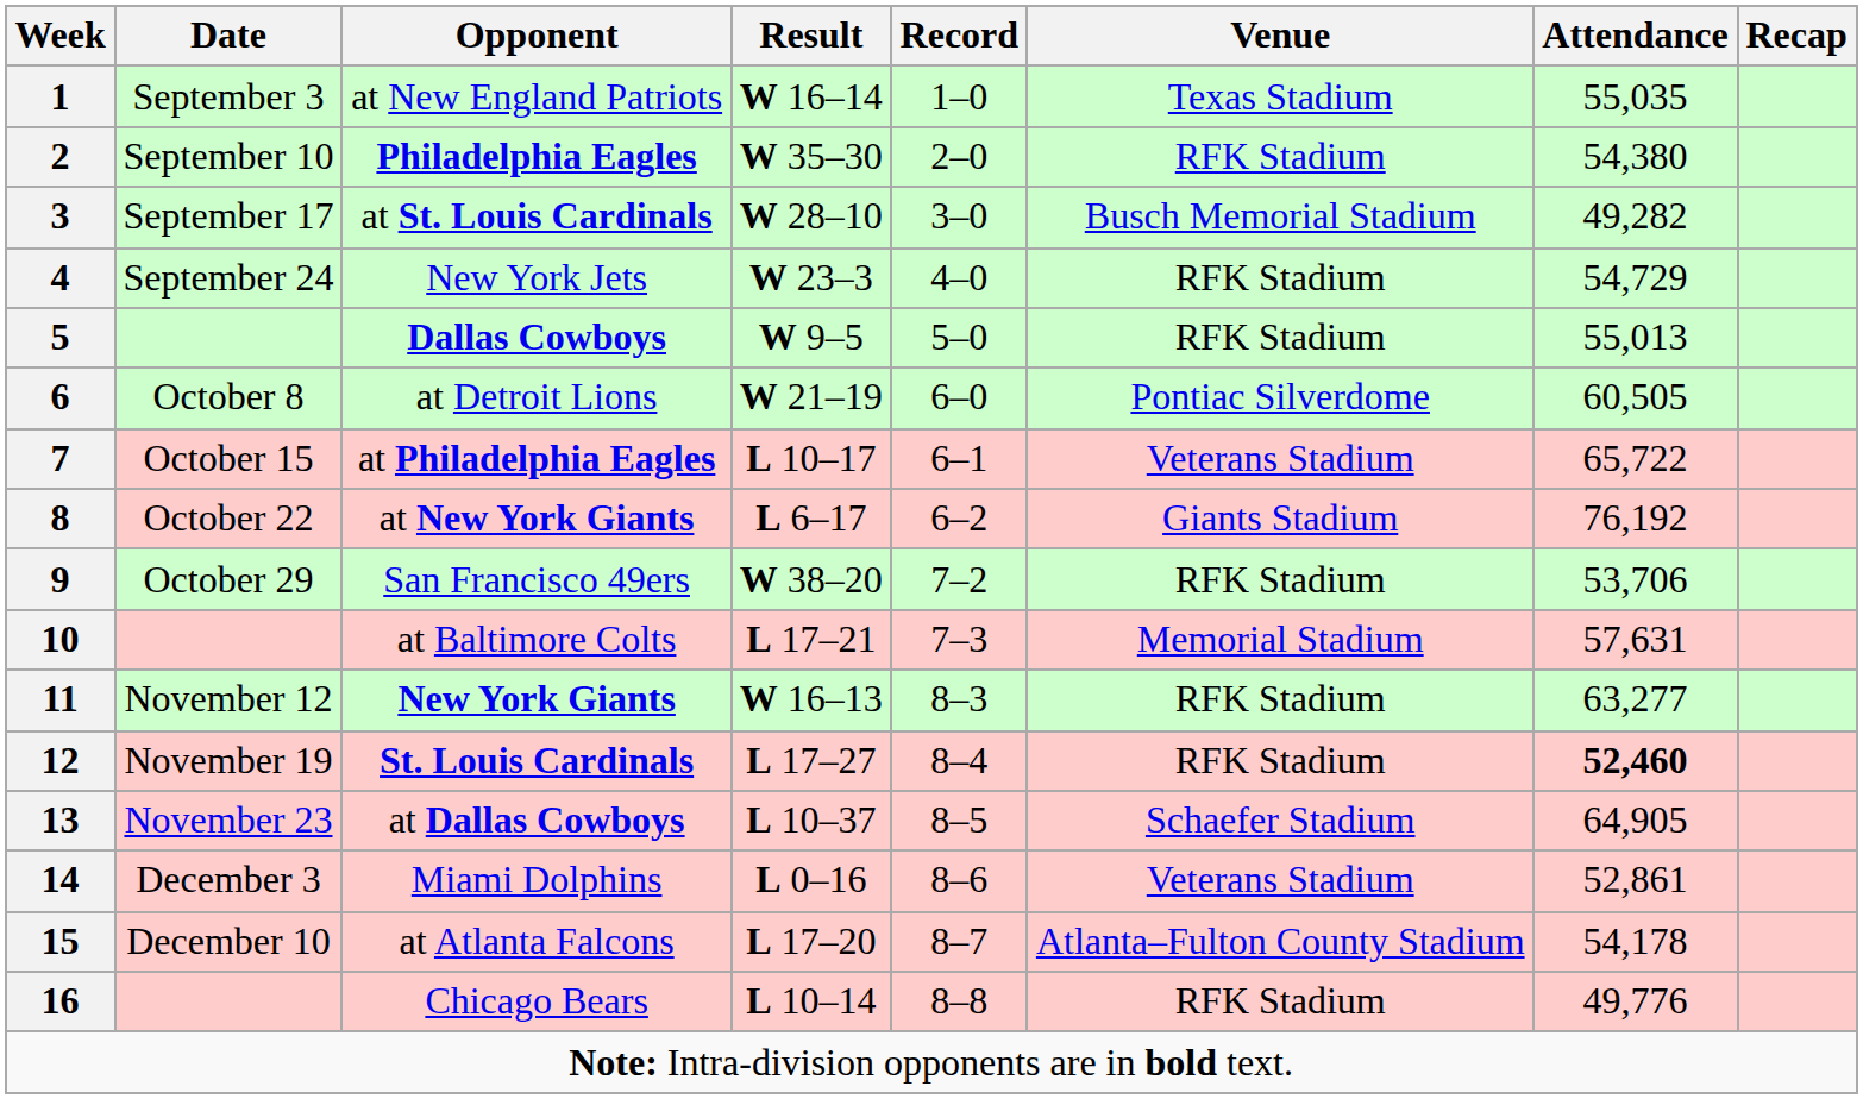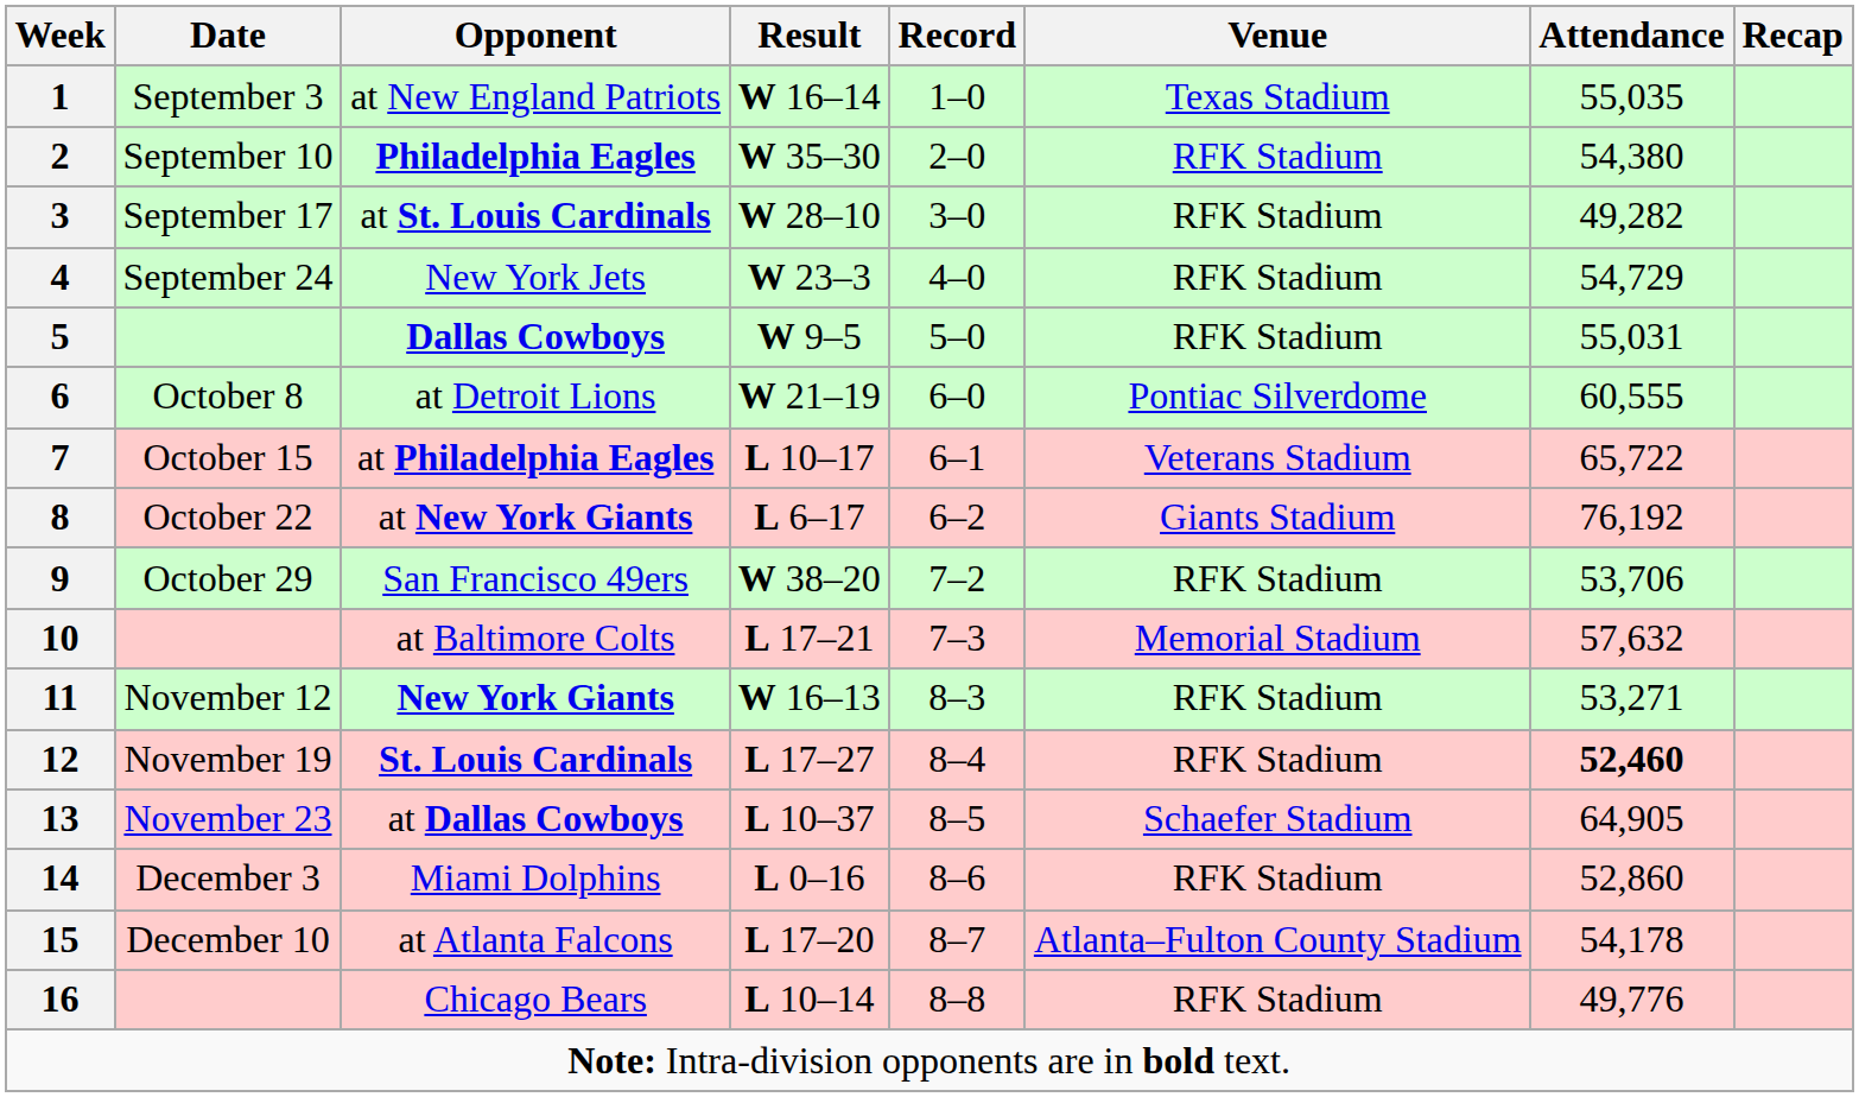3 | Venue: Busch Memorial Stadium -> RFK Stadium
5 | Attendance: 55,013 -> 55,031
6 | Attendance: 60,505 -> 60,555
10 | Attendance: 57,631 -> 57,632
11 | Attendance: 63,277 -> 53,271
14 | Venue: Veterans Stadium -> RFK Stadium
14 | Attendance: 52,861 -> 52,860
